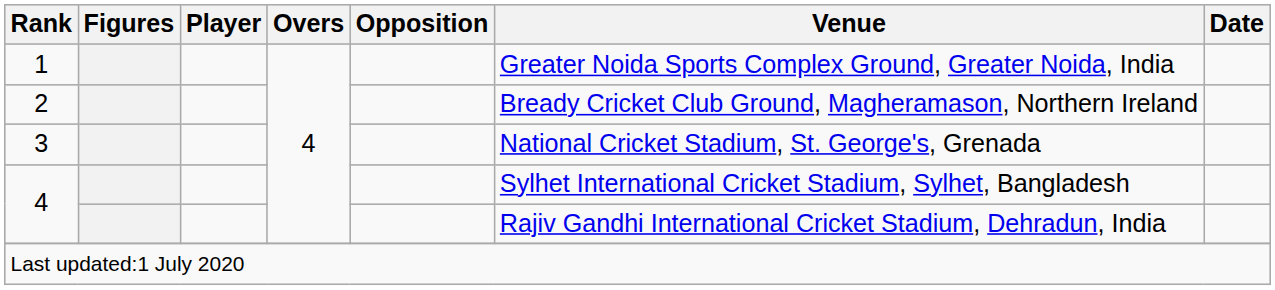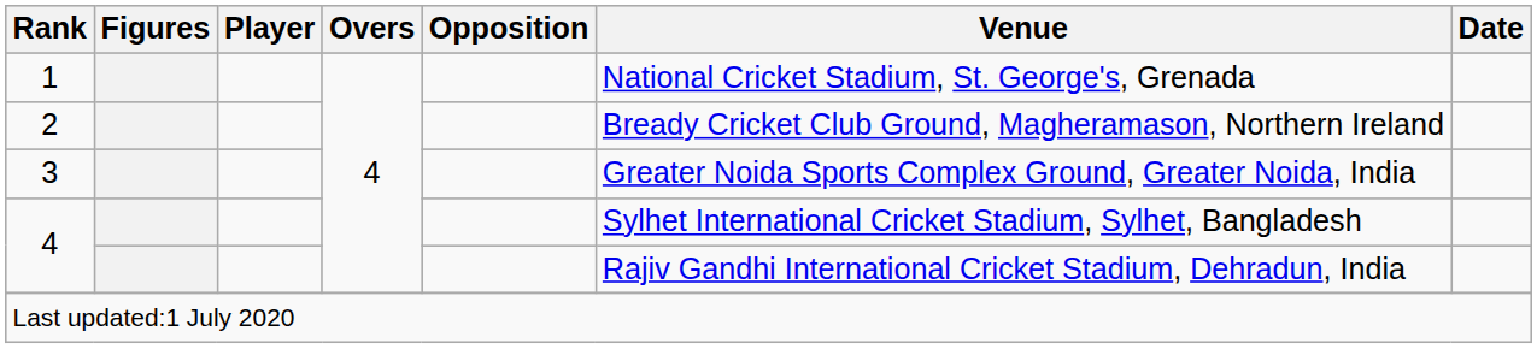1 | Venue: Greater Noida Sports Complex Ground, Greater Noida, India -> National Cricket Stadium, St. George's, Grenada
3 | Venue: National Cricket Stadium, St. George's, Grenada -> Greater Noida Sports Complex Ground, Greater Noida, India
